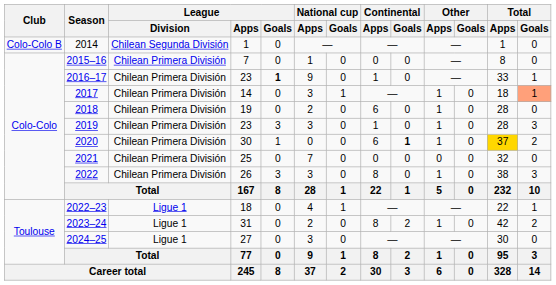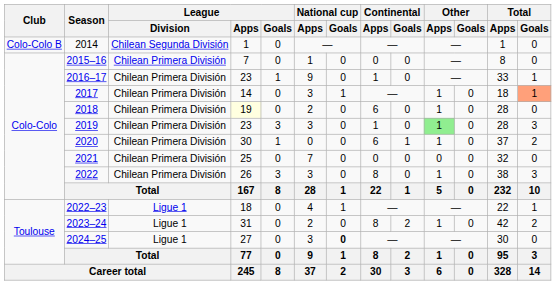2016–17 | League / Goals: bold -> normal
2018 | League / Apps: no background -> lightyellow background
2019 | Other / Apps: no background -> lightgreen background
2020 | Continental / Goals: bold -> normal
2020 | Total / Apps: gold background -> no background
2024–25 | National cup / Goals: normal -> bold
